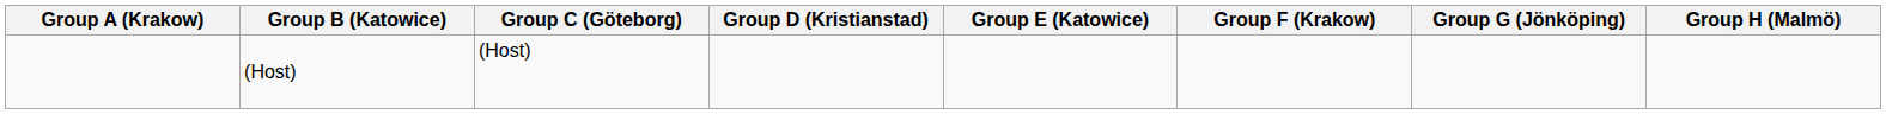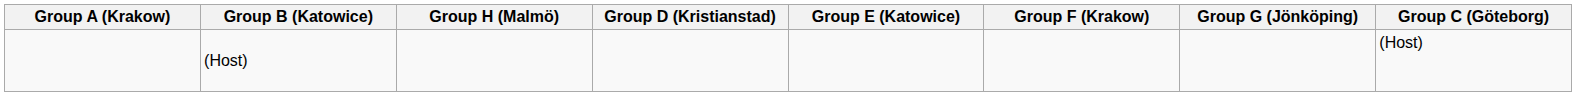columns swapped: Group C (Göteborg) <-> Group H (Malmö)
